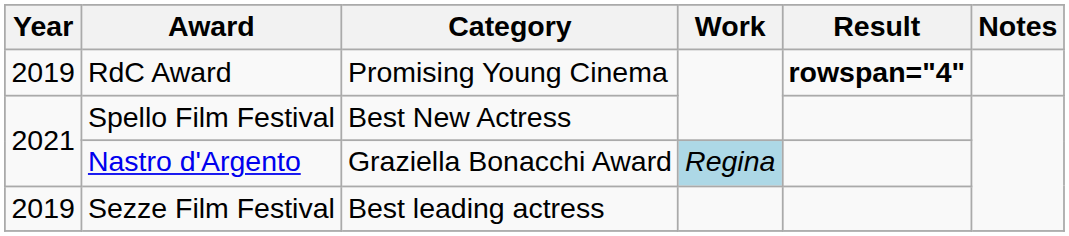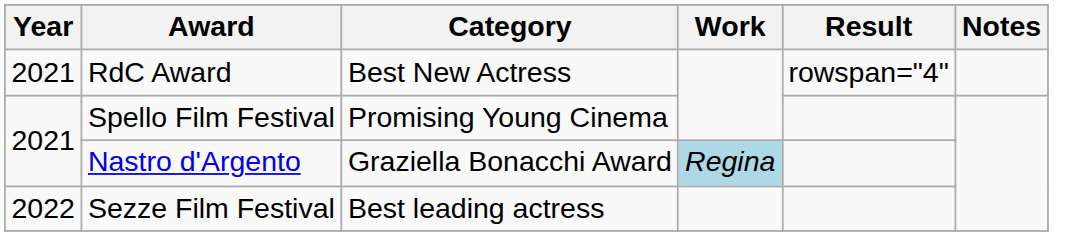RdC Award | Year: 2019 -> 2021
RdC Award | Category: Promising Young Cinema -> Best New Actress
RdC Award | Result: bold -> normal
Spello Film Festival | Category: Best New Actress -> Promising Young Cinema
Sezze Film Festival | Year: 2019 -> 2022
